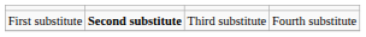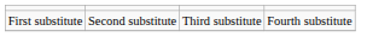First substitute | column 2: bold -> normal
